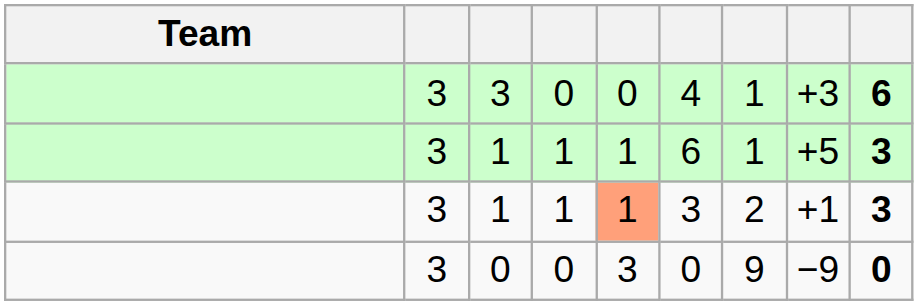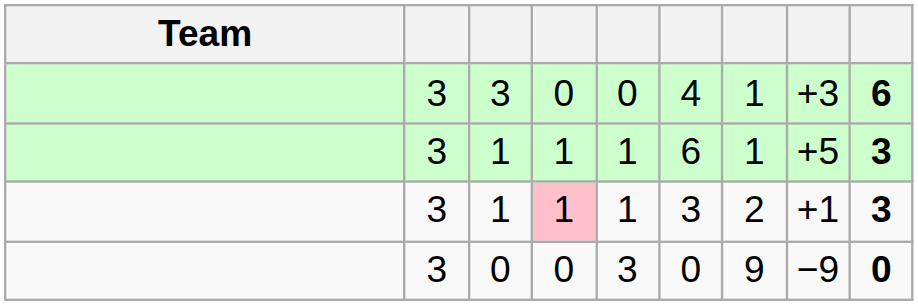row 4 | column 4: no background -> pink background
row 4 | column 5: lightsalmon background -> no background
